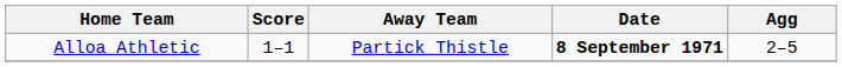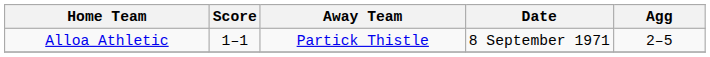Alloa Athletic | Date: bold -> normal
